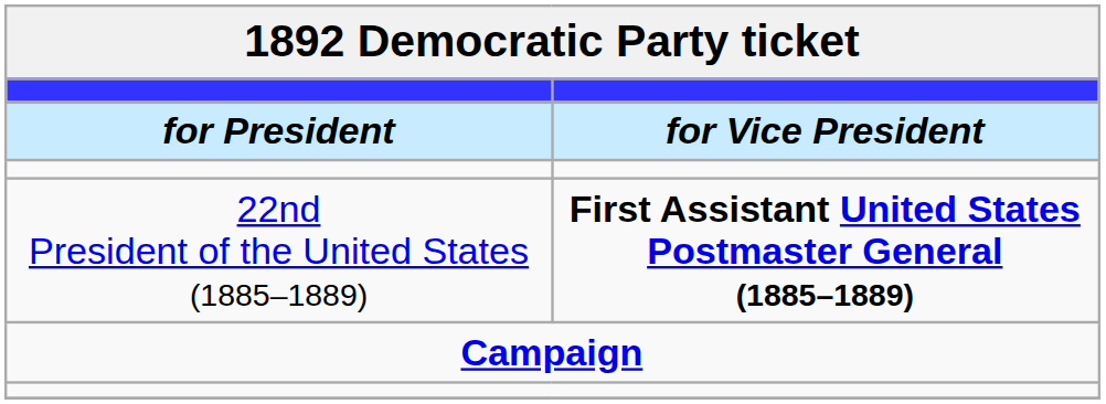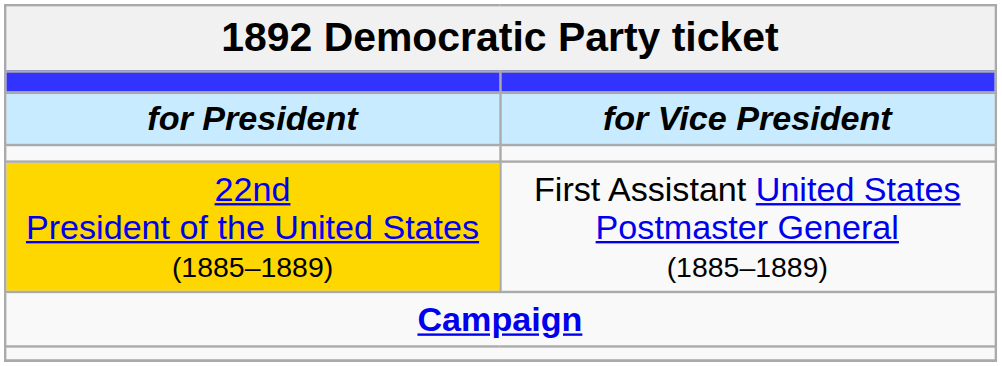22nd President of the United States (1885–1889) | column 1: no background -> gold background
22nd President of the United States (1885–1889) | column 2: bold -> normal
